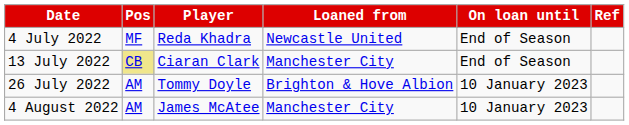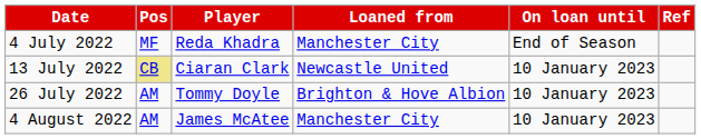4 July 2022 | Loaned from: Newcastle United -> Manchester City
13 July 2022 | Loaned from: Manchester City -> Newcastle United
13 July 2022 | On loan until: End of Season -> 10 January 2023
